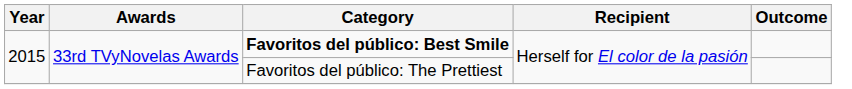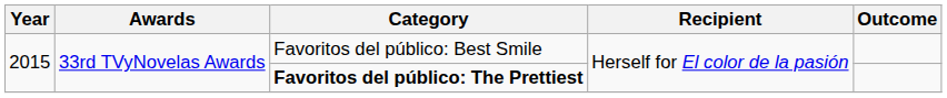Favoritos del público: Best Smile | Category: bold -> normal
Favoritos del público: The Prettiest | Category: normal -> bold
